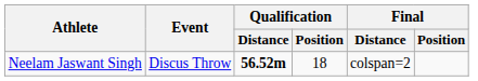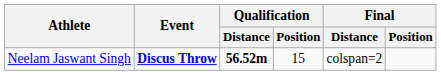Neelam Jaswant Singh | Event: normal -> bold
Neelam Jaswant Singh | Qualification / Position: 18 -> 15
